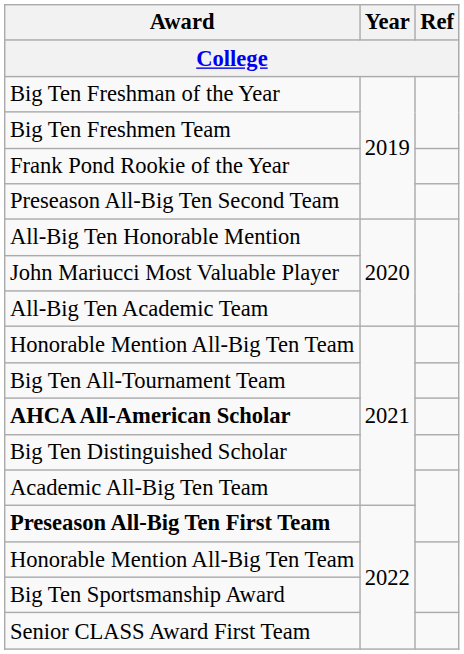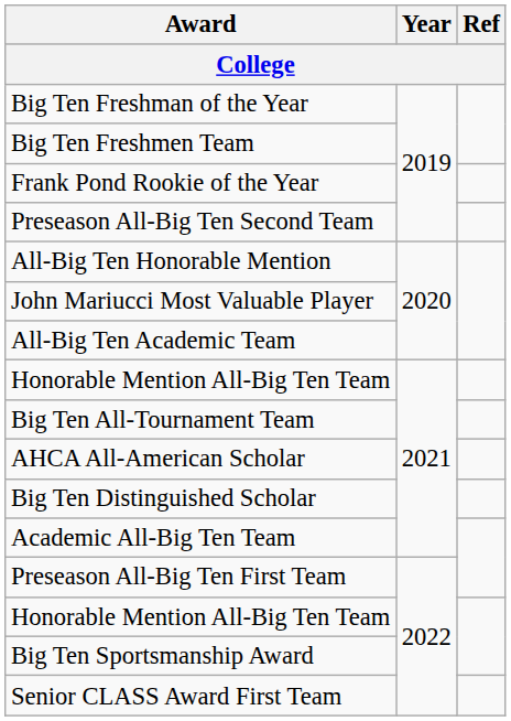AHCA All-American Scholar | Award: bold -> normal
Preseason All-Big Ten First Team | Award: bold -> normal
